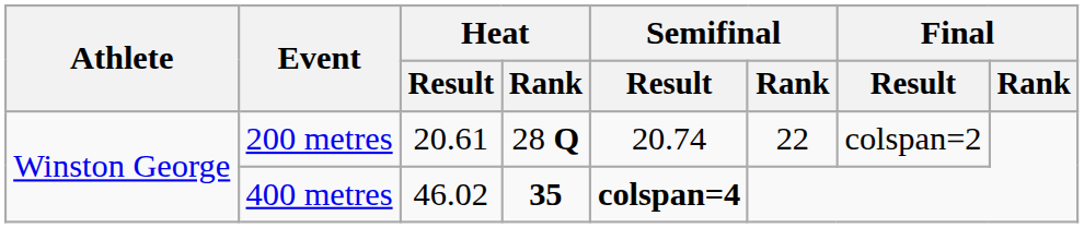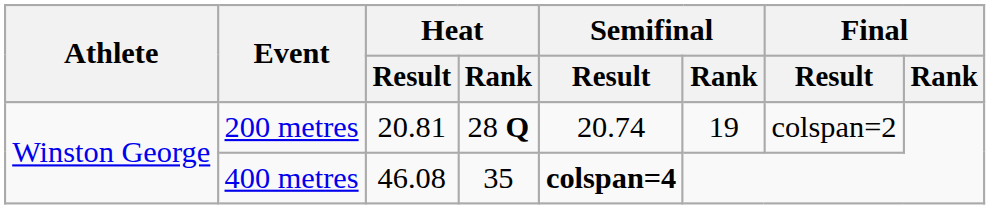200 metres | Heat / Result: 20.61 -> 20.81
200 metres | Semifinal / Rank: 22 -> 19
400 metres | Heat / Result: 46.02 -> 46.08
400 metres | Heat / Rank: bold -> normal
